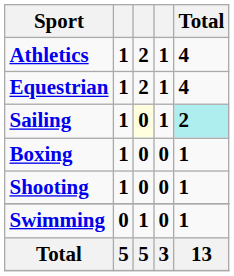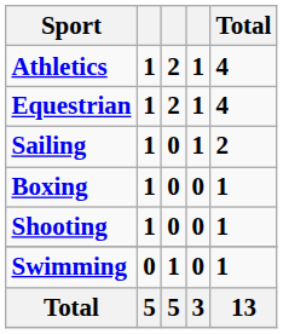Sailing | column 3: lightyellow background -> no background
Sailing | Total: paleturquoise background -> no background
